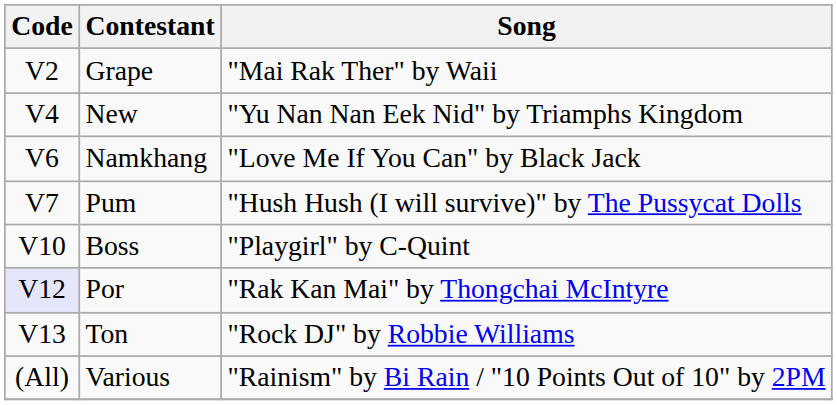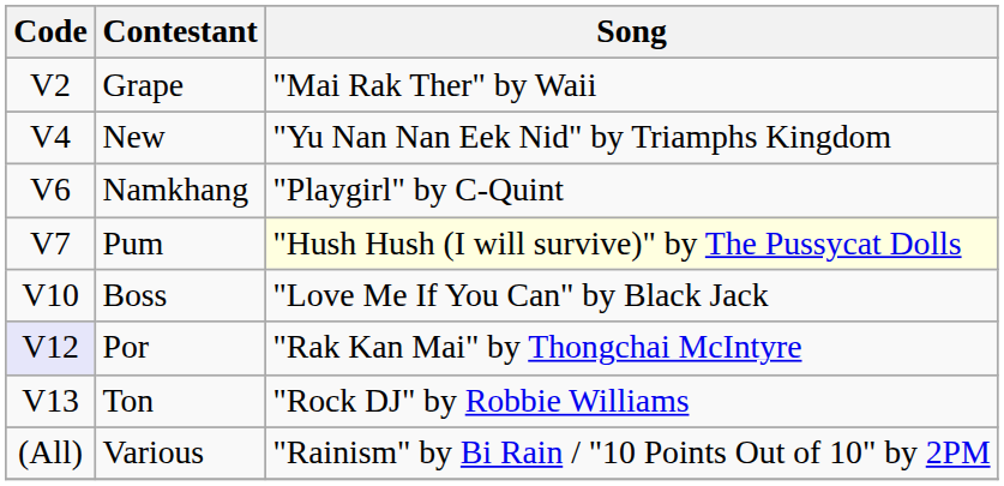Namkhang | Song: "Love Me If You Can" by Black Jack -> "Playgirl" by C-Quint
Pum | Song: no background -> lightyellow background
Boss | Song: "Playgirl" by C-Quint -> "Love Me If You Can" by Black Jack
